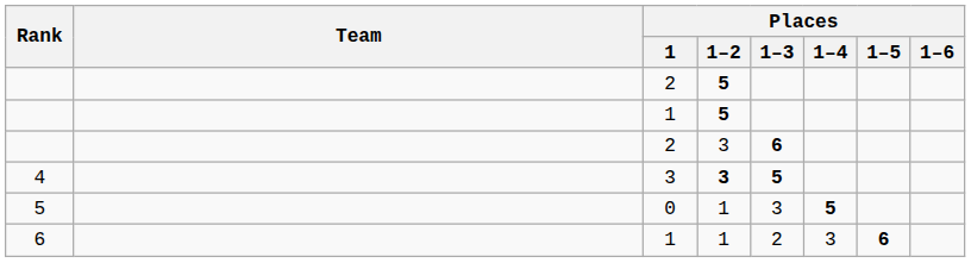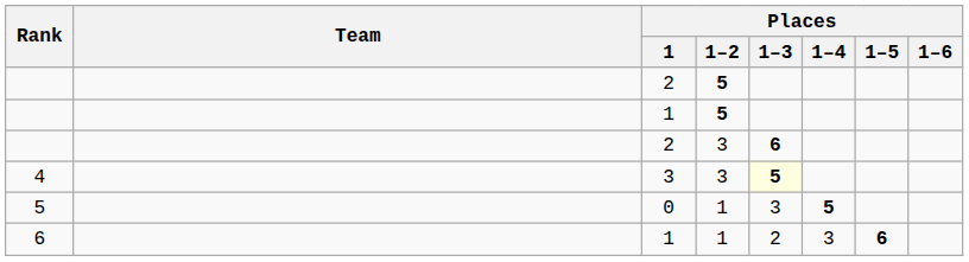4 | Places / 1–2: bold -> normal
4 | Places / 1–3: no background -> lightyellow background
